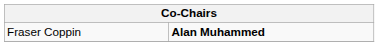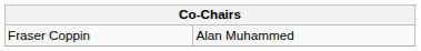Fraser Coppin | column 2: bold -> normal
